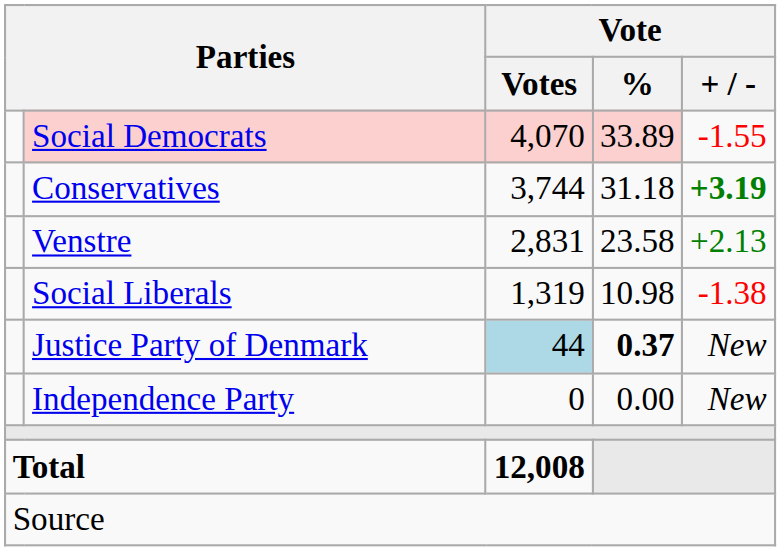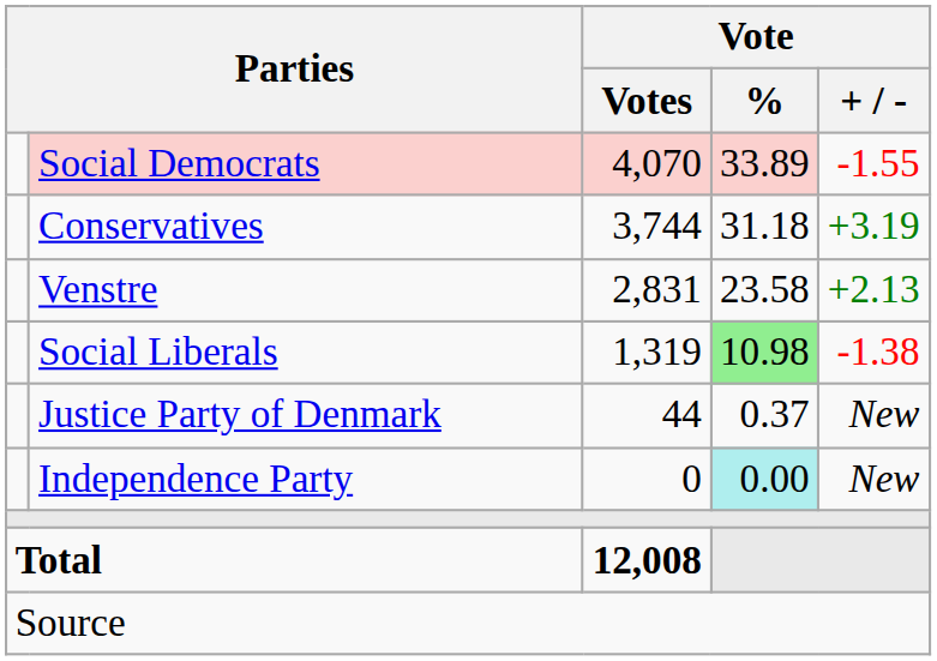Conservatives | Vote / + / -: bold -> normal
Social Liberals | Vote / %: no background -> lightgreen background
Justice Party of Denmark | Vote / Votes: lightblue background -> no background
Justice Party of Denmark | Vote / %: bold -> normal
Independence Party | Vote / %: no background -> paleturquoise background
